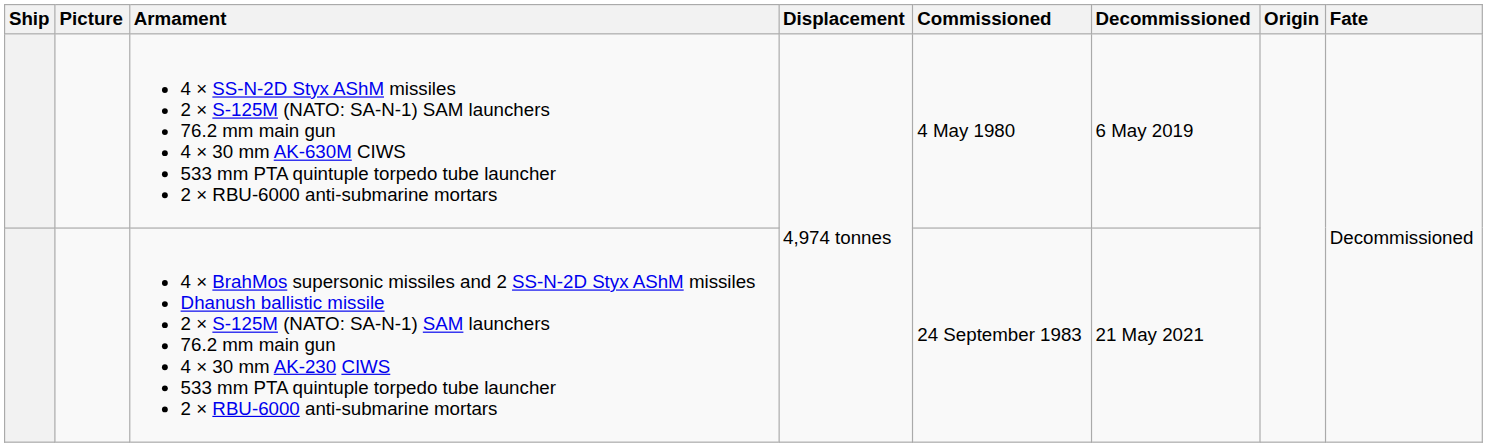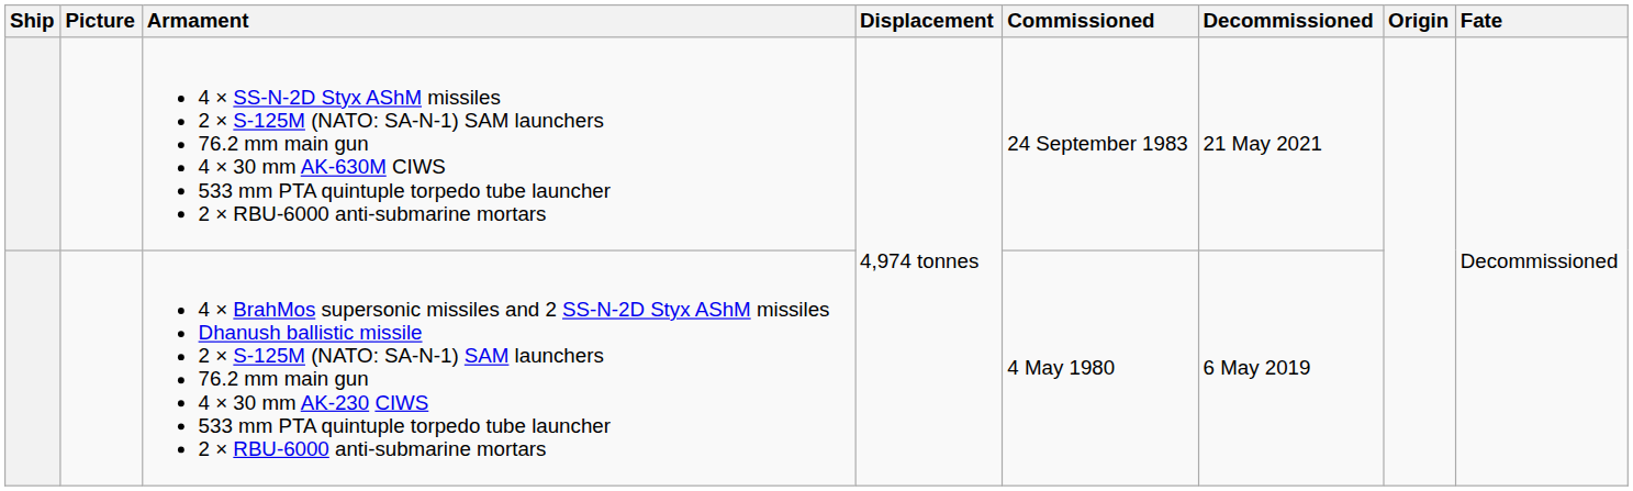row 2 | Commissioned: 4 May 1980 -> 24 September 1983
row 2 | Decommissioned: 6 May 2019 -> 21 May 2021
row 3 | Commissioned: 24 September 1983 -> 4 May 1980
row 3 | Decommissioned: 21 May 2021 -> 6 May 2019
